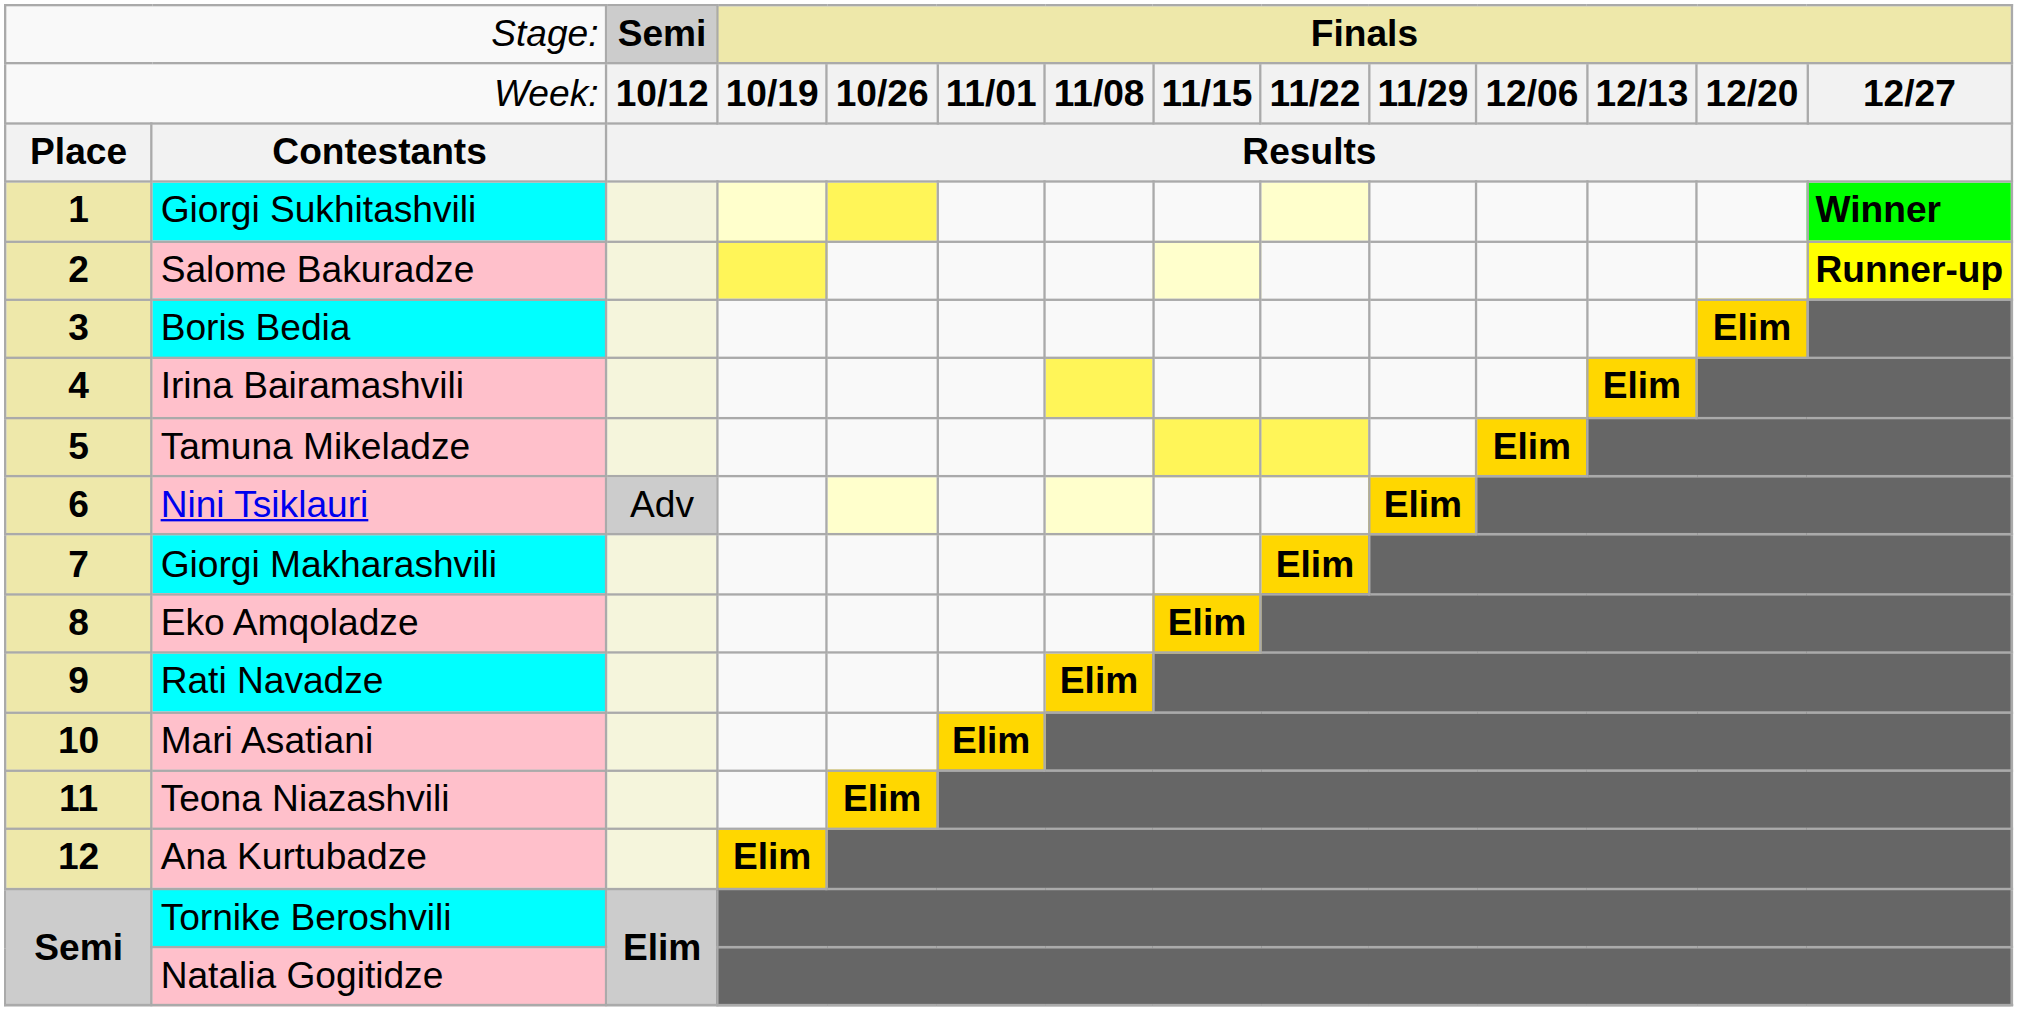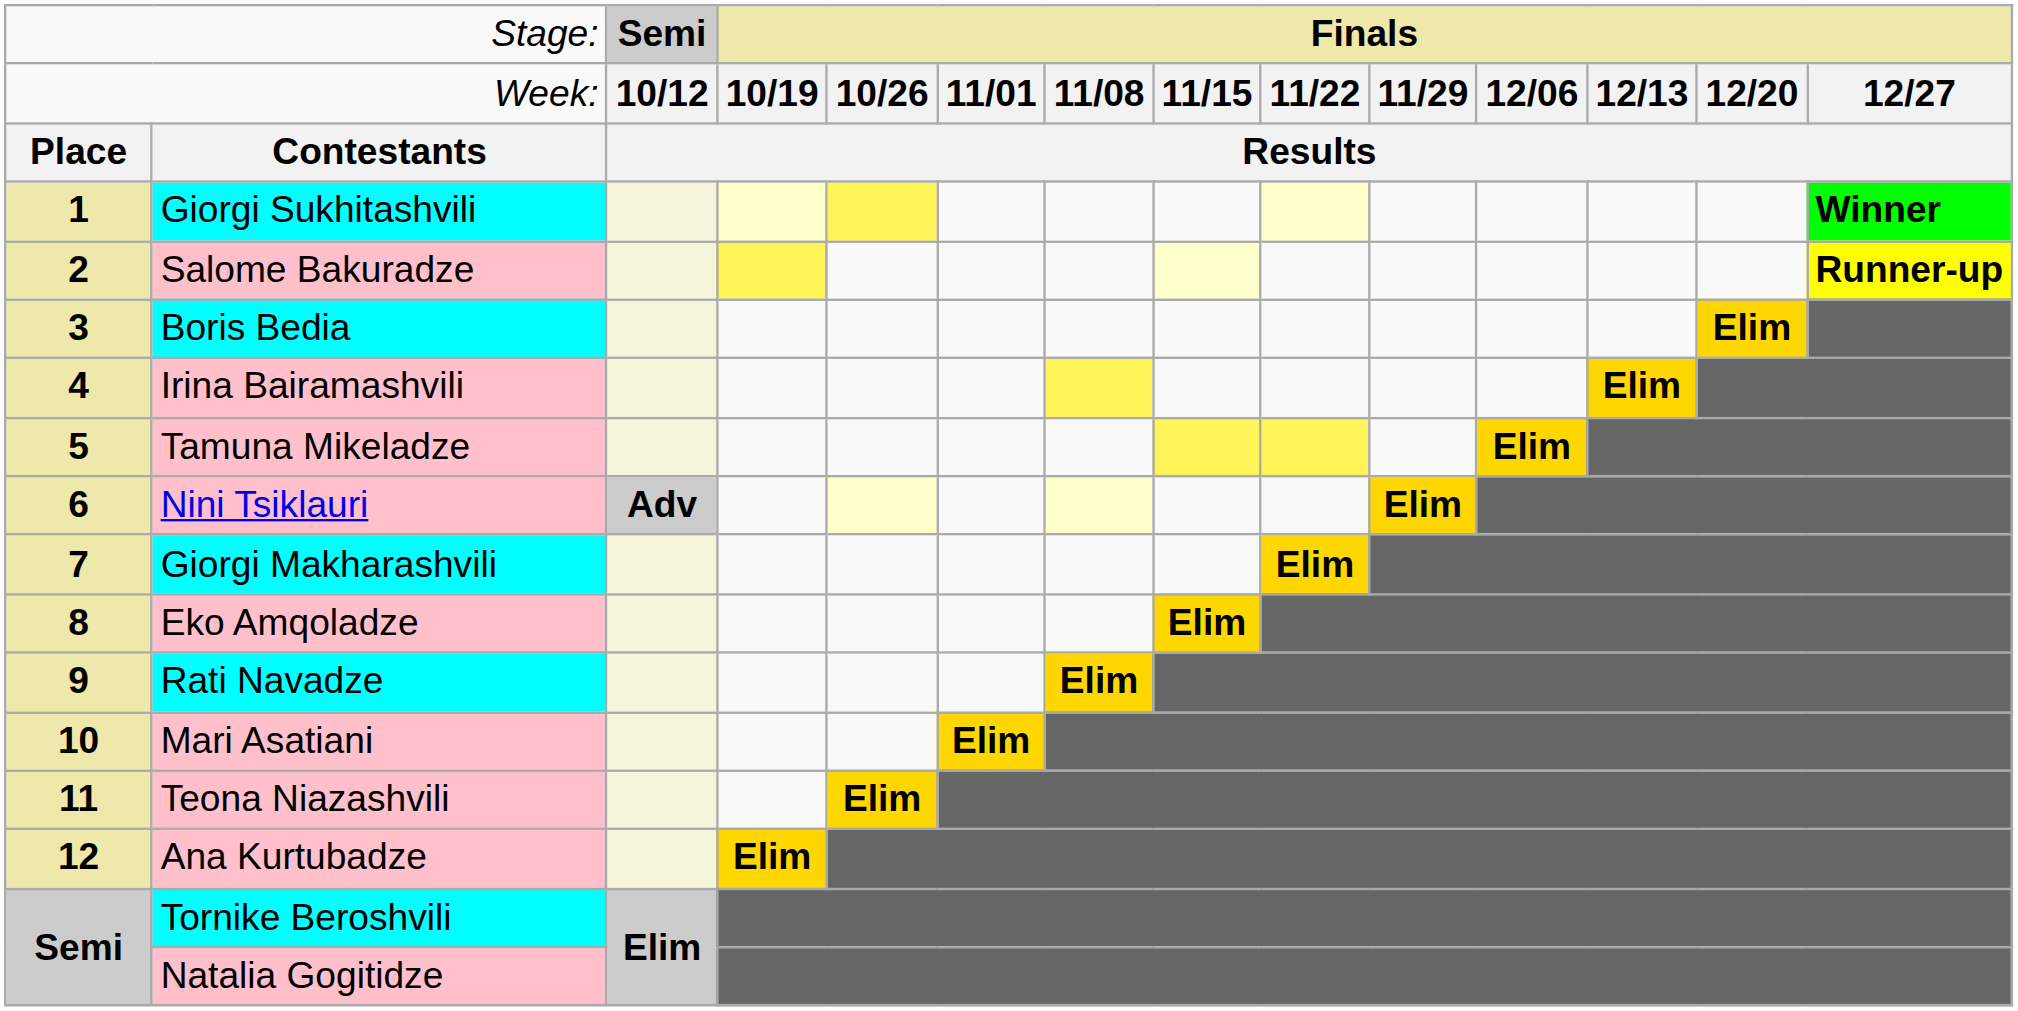Nini Tsiklauri | column 3: normal -> bold
